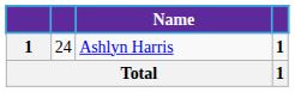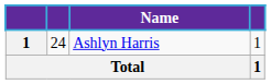Ashlyn Harris | column 4: bold -> normal
